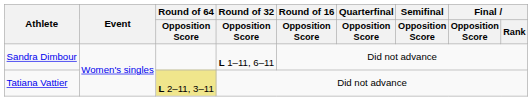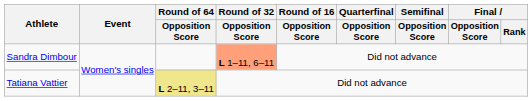Sandra Dimbour | Round of 32 / Opposition Score: no background -> lightsalmon background
